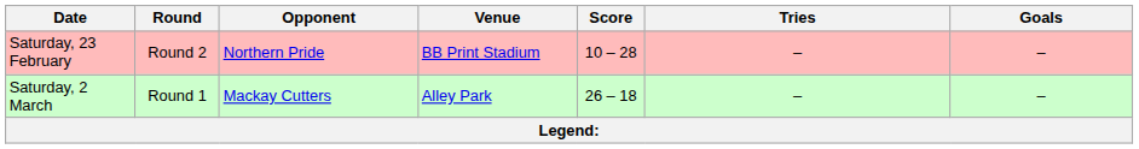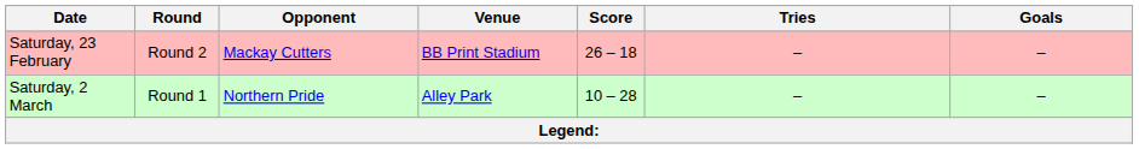Saturday, 23 February | Opponent: Northern Pride -> Mackay Cutters
Saturday, 23 February | Score: 10 – 28 -> 26 – 18
Saturday, 2 March | Opponent: Mackay Cutters -> Northern Pride
Saturday, 2 March | Score: 26 – 18 -> 10 – 28
